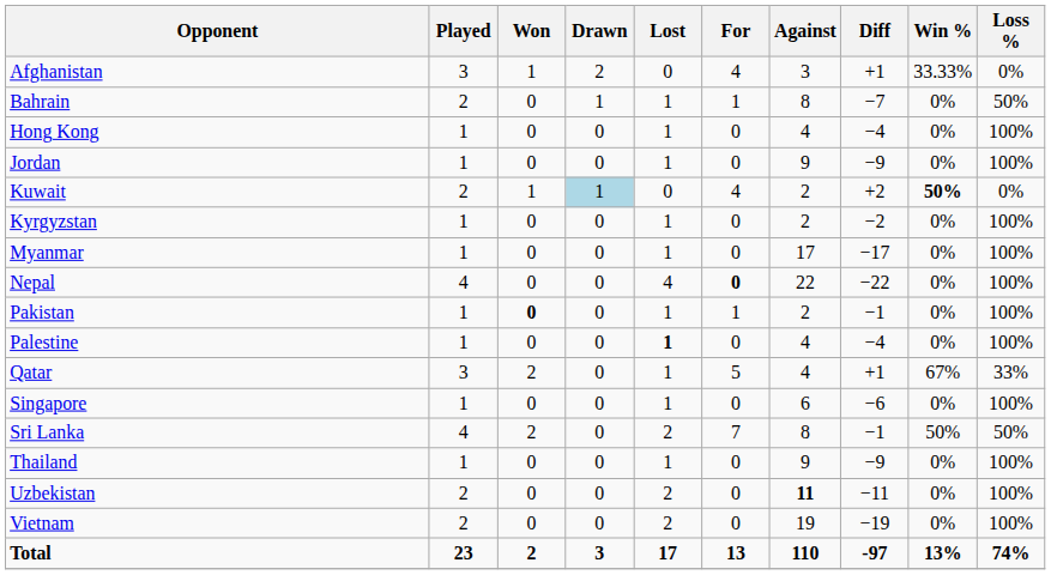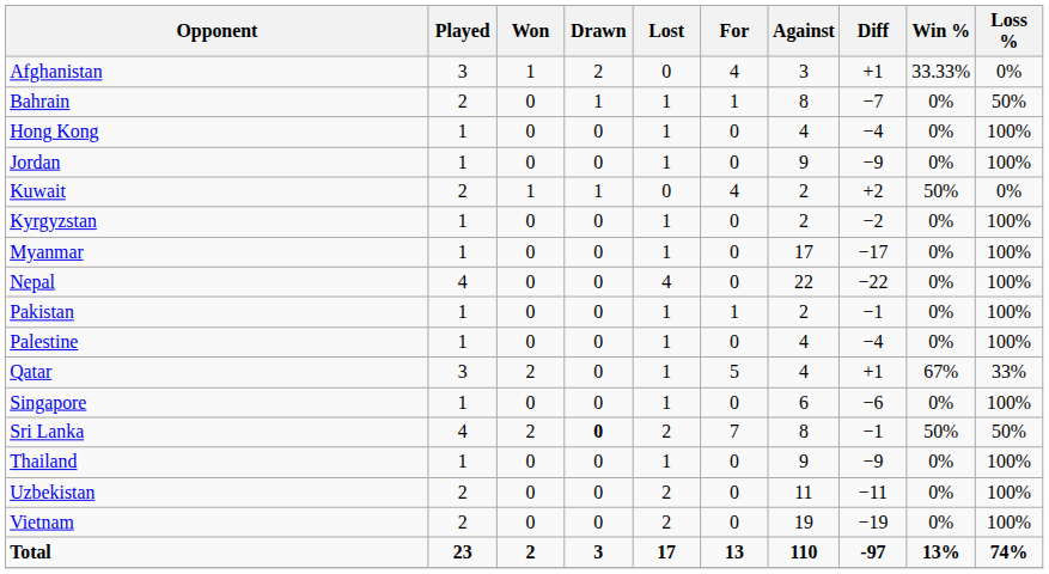Kuwait | Drawn: lightblue background -> no background
Kuwait | Win %: bold -> normal
Nepal | For: bold -> normal
Pakistan | Won: bold -> normal
Palestine | Lost: bold -> normal
Sri Lanka | Drawn: normal -> bold
Uzbekistan | Against: bold -> normal
